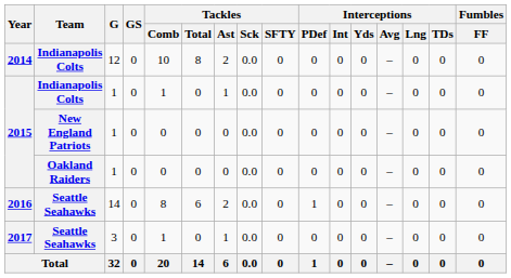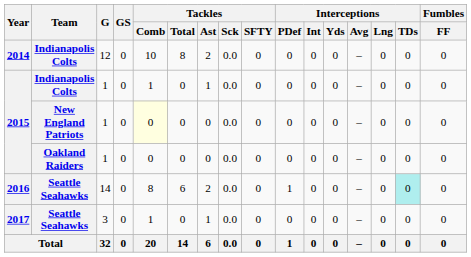2015 / New England Patriots | Tackles / Comb: no background -> lightyellow background
2016 | Interceptions / TDs: no background -> paleturquoise background
